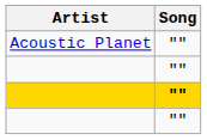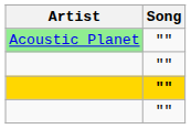row 2 | Artist: no background -> lightgreen background
